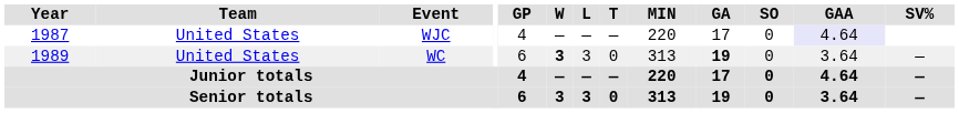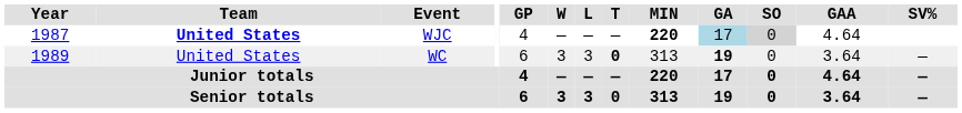WJC | Team: normal -> bold
WJC | MIN: normal -> bold
WJC | GA: no background -> lightblue background
WJC | SO: no background -> lightgrey background
WJC | GAA: lavender background -> no background
WC | W: bold -> normal
WC | T: normal -> bold
